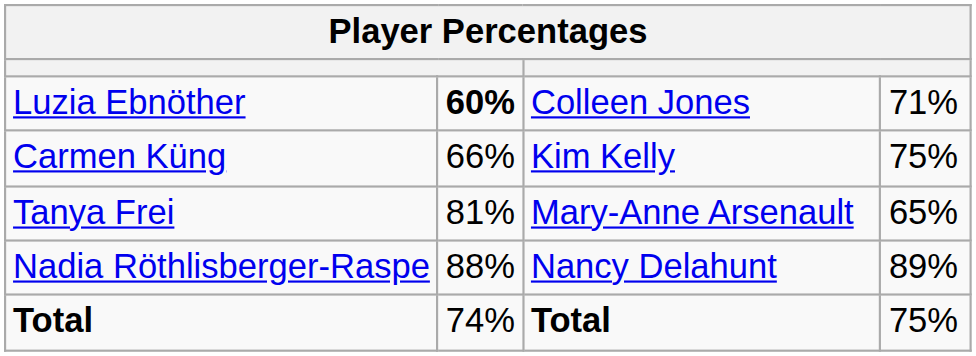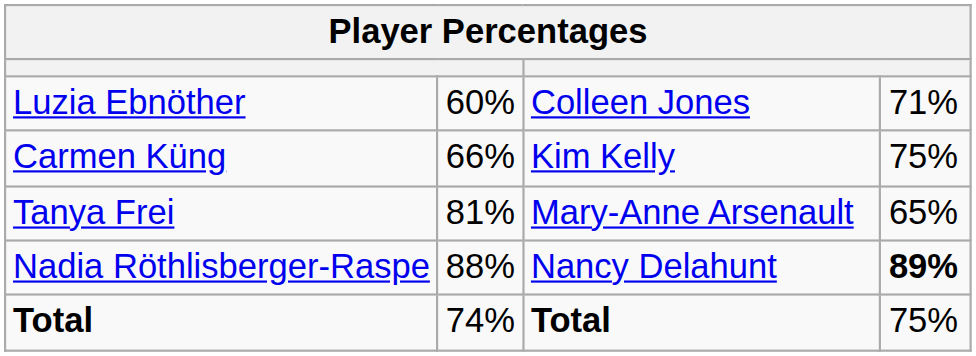Luzia Ebnöther | column 2: bold -> normal
Nadia Röthlisberger-Raspe | column 4: normal -> bold
